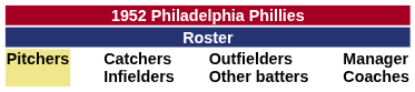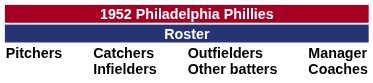Pitchers | column 1: khaki background -> no background
